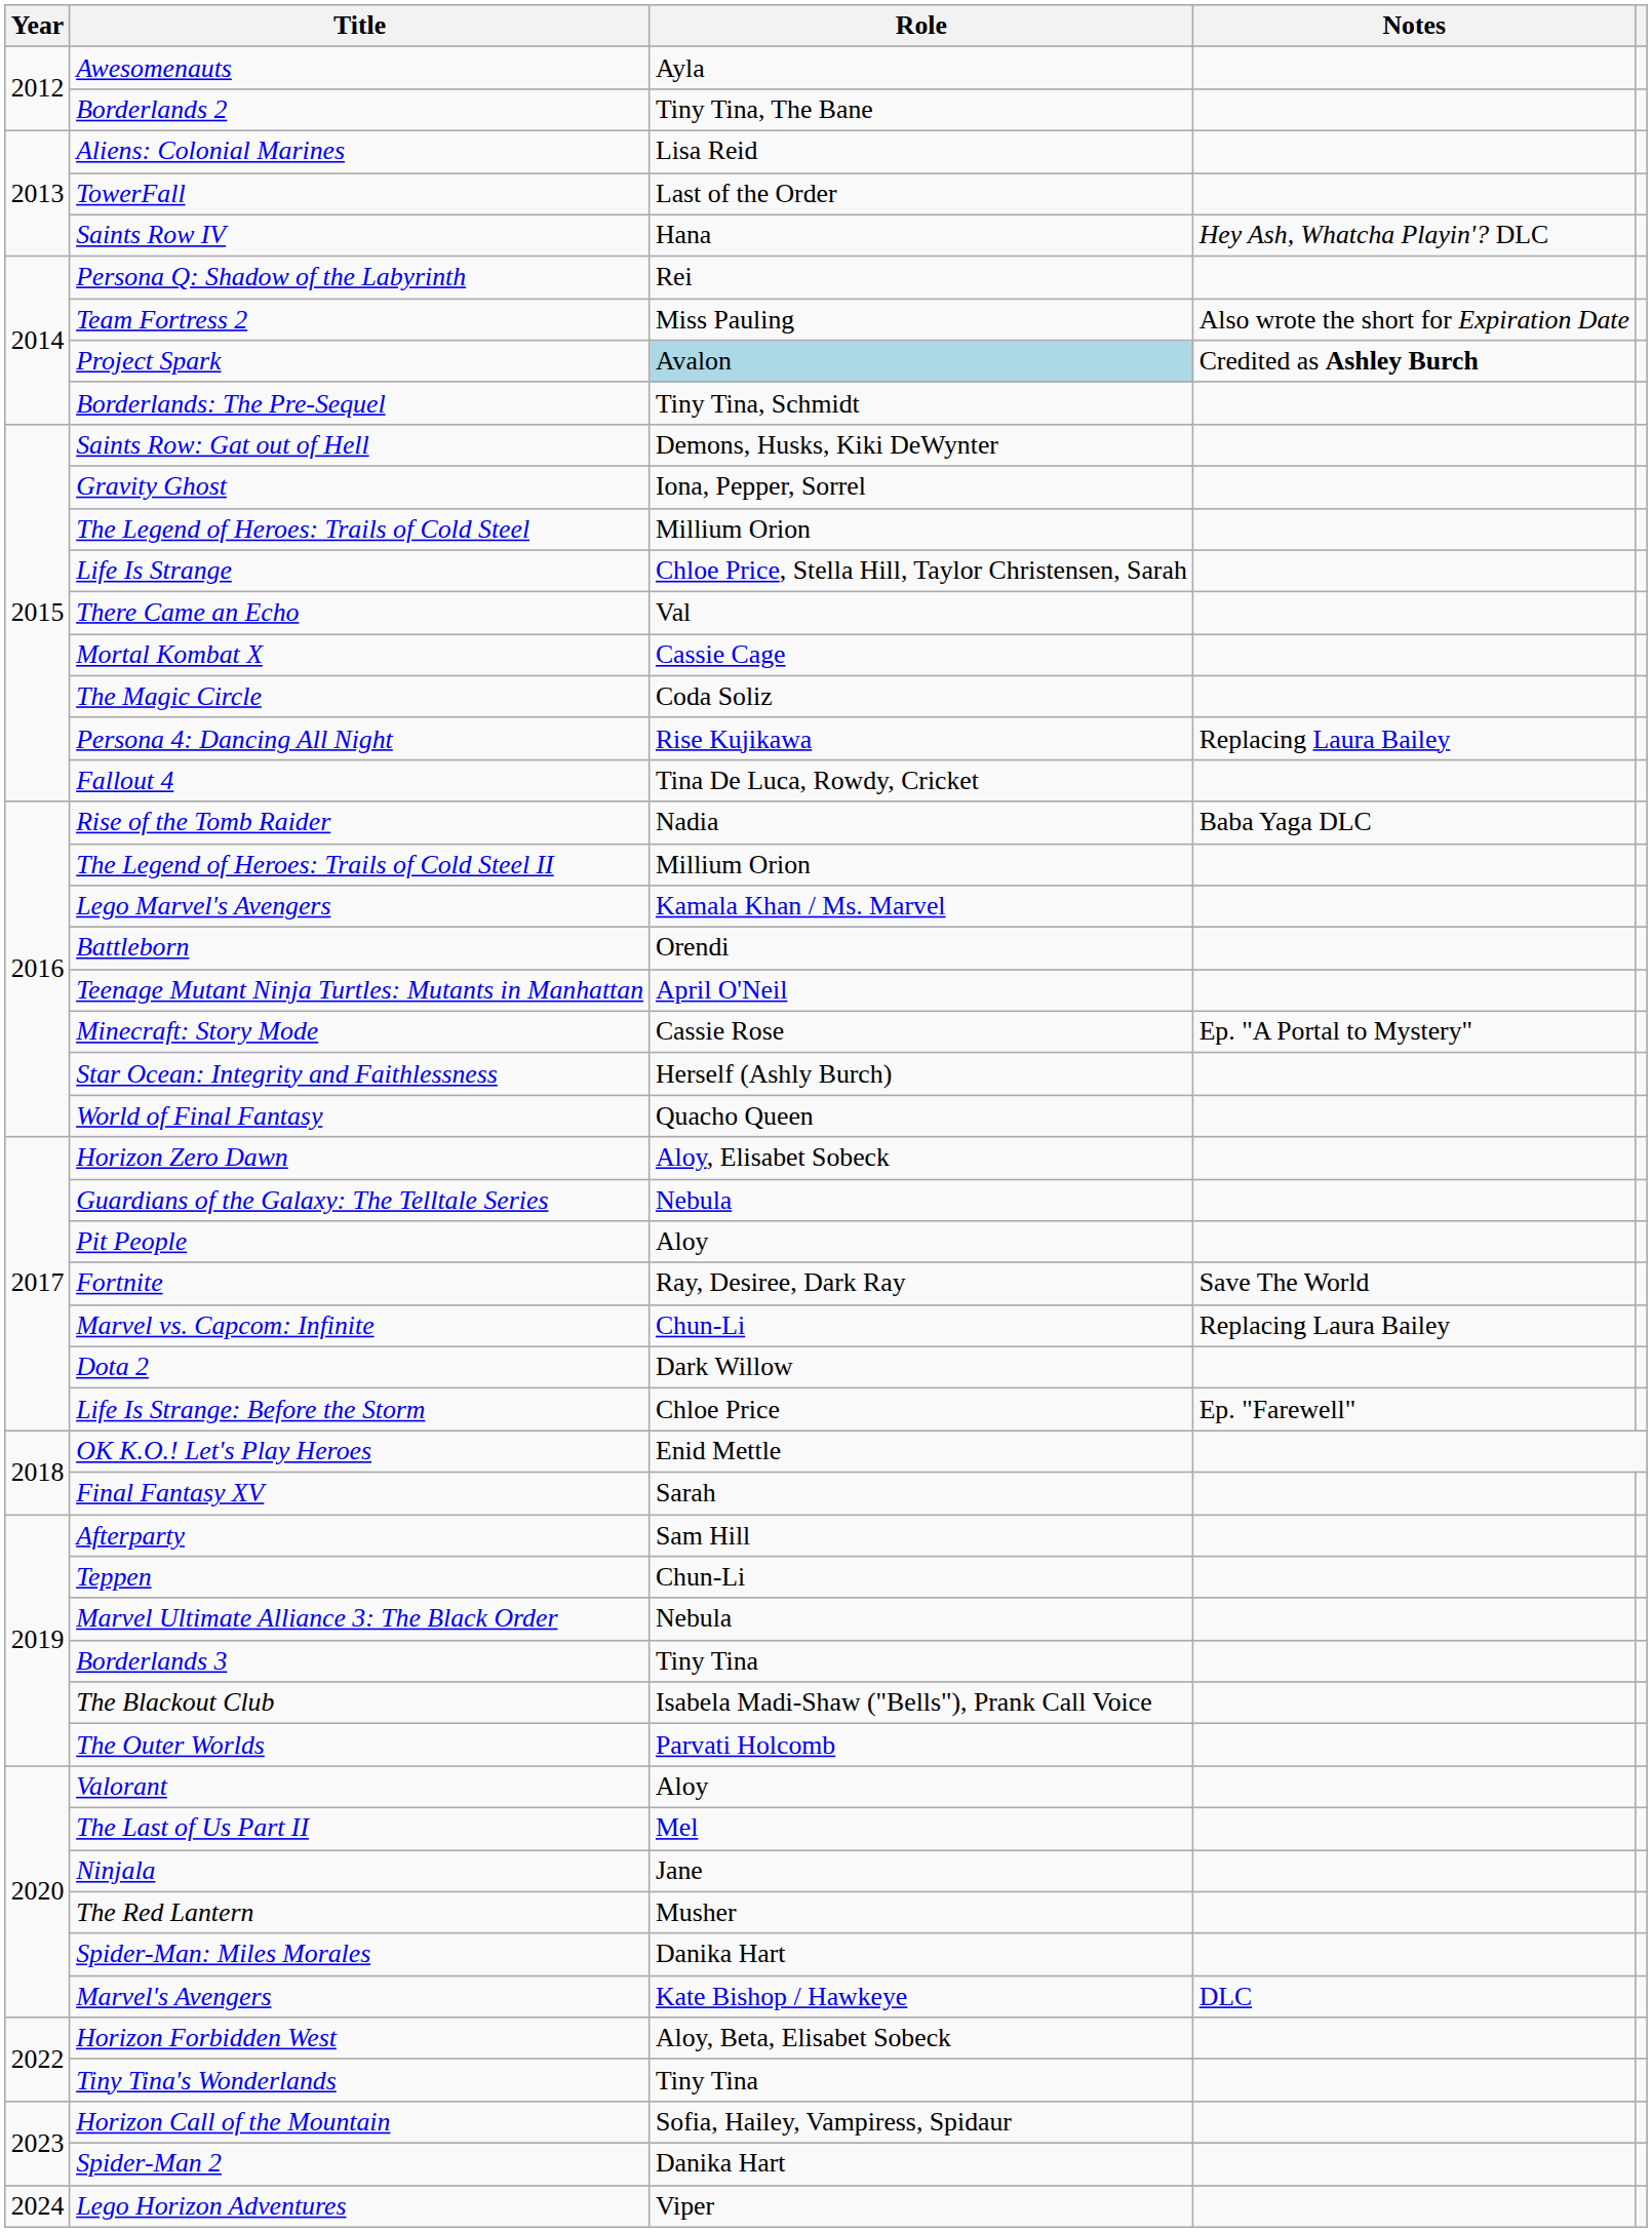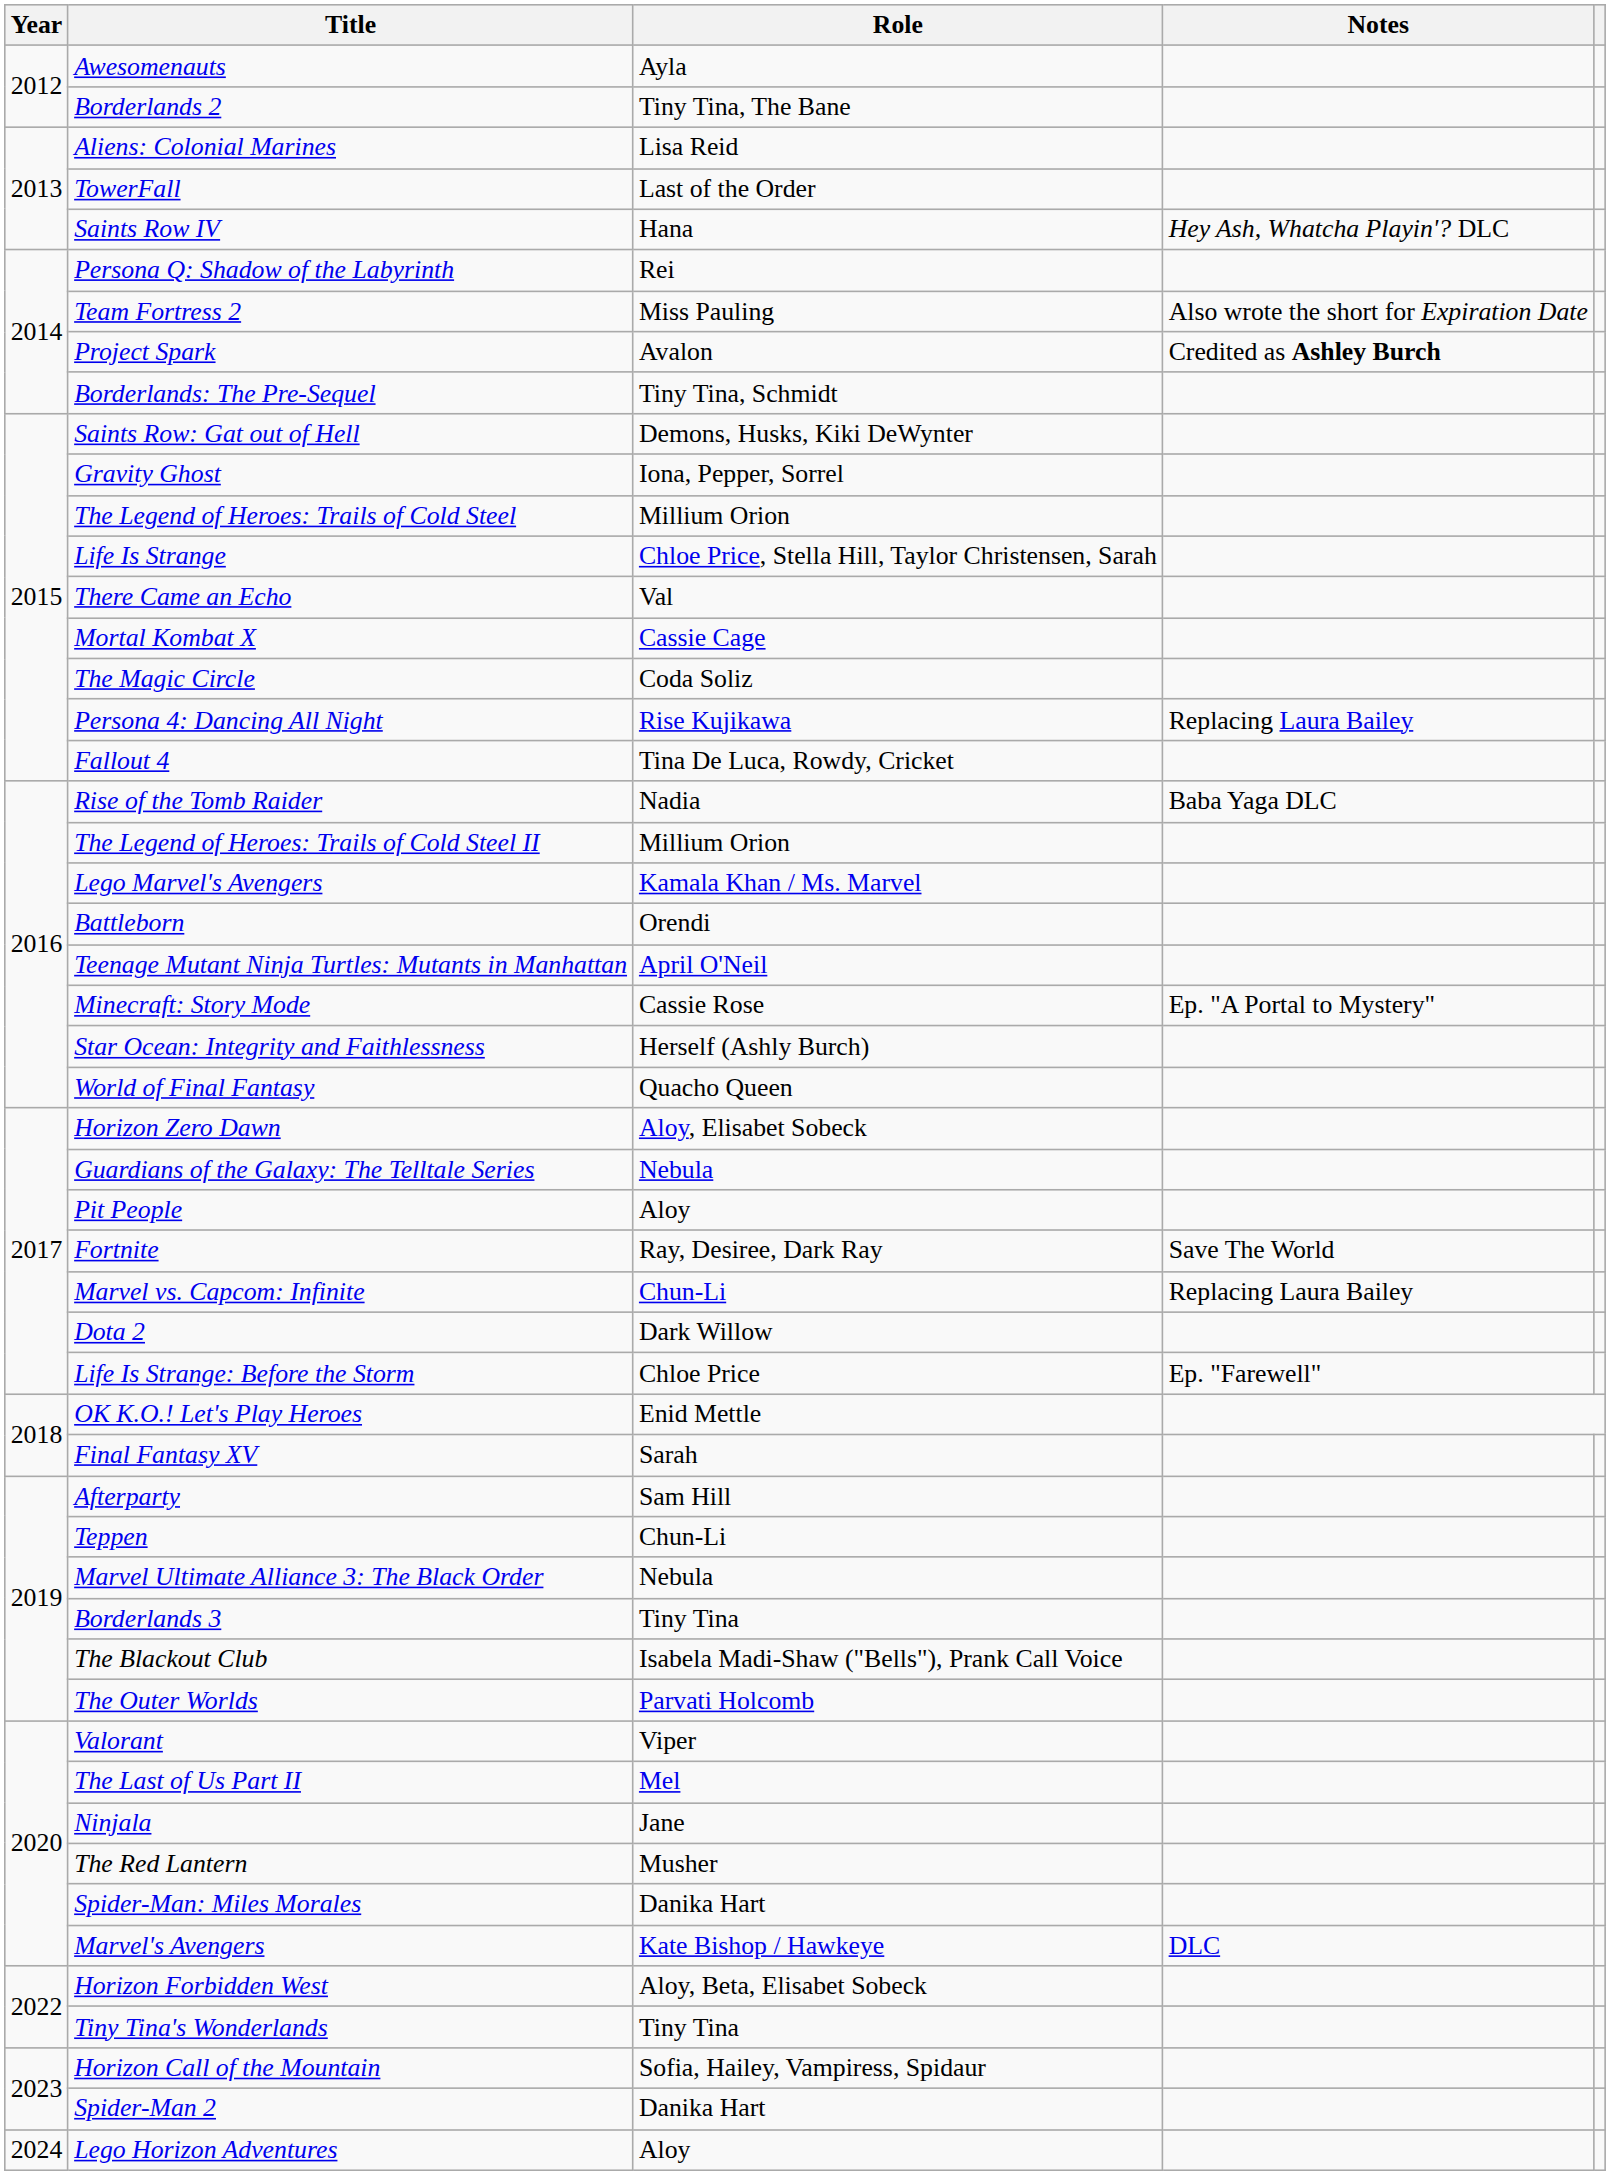Project Spark | Role: lightblue background -> no background
Valorant | Role: Aloy -> Viper
Lego Horizon Adventures | Role: Viper -> Aloy
